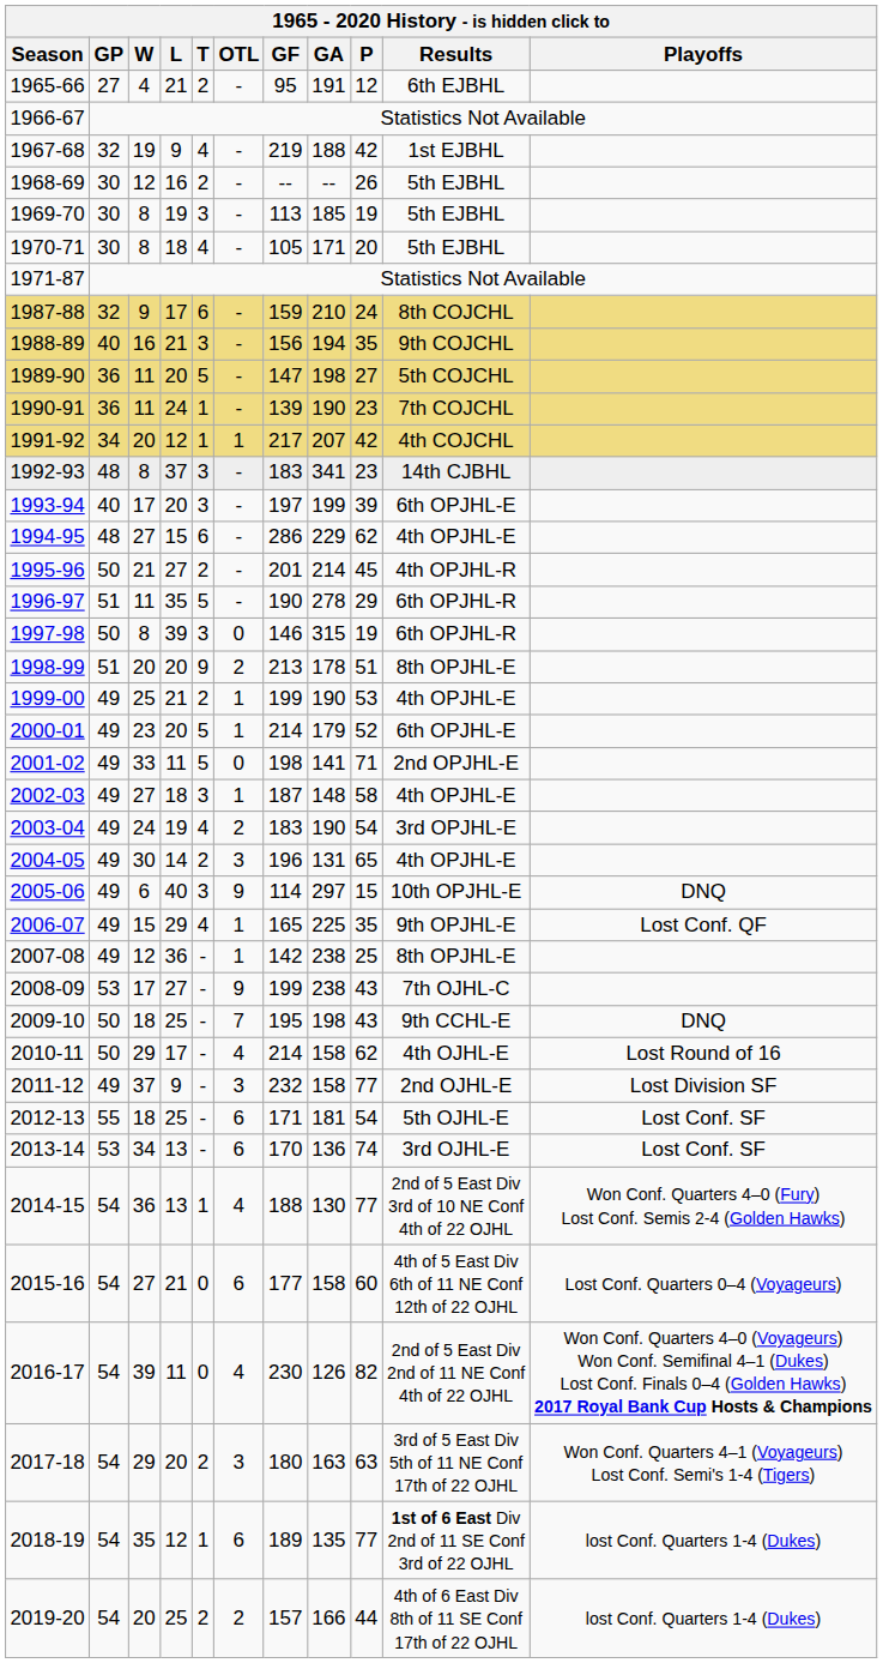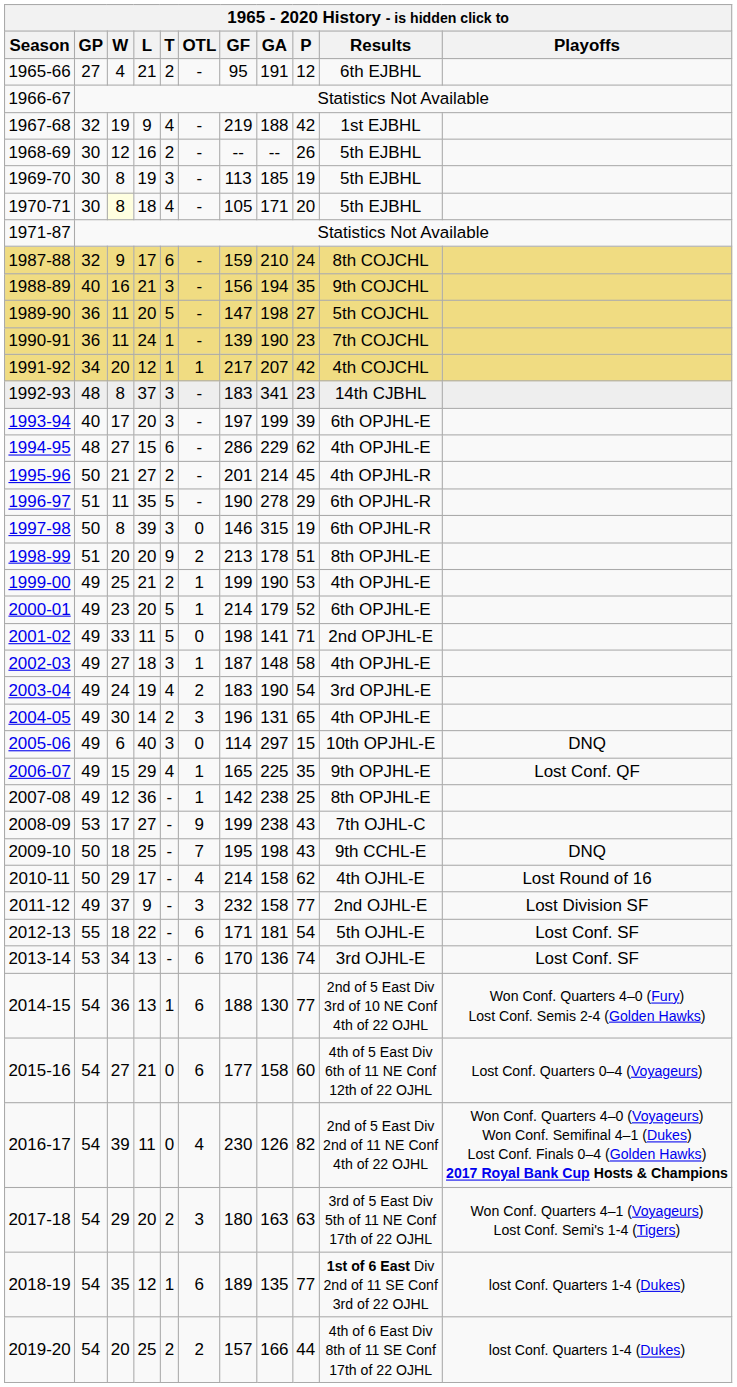1970-71 | W: no background -> lightyellow background
2005-06 | OTL: 9 -> 0
2012-13 | L: 25 -> 22
2014-15 | OTL: 4 -> 6
